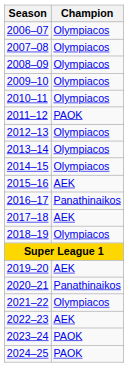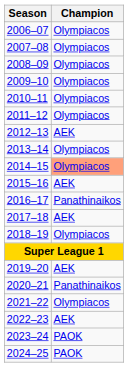2011–12 | Champion: PAOK -> Olympiacos
2012–13 | Champion: Olympiacos -> AEK
2014–15 | Champion: no background -> lightsalmon background
